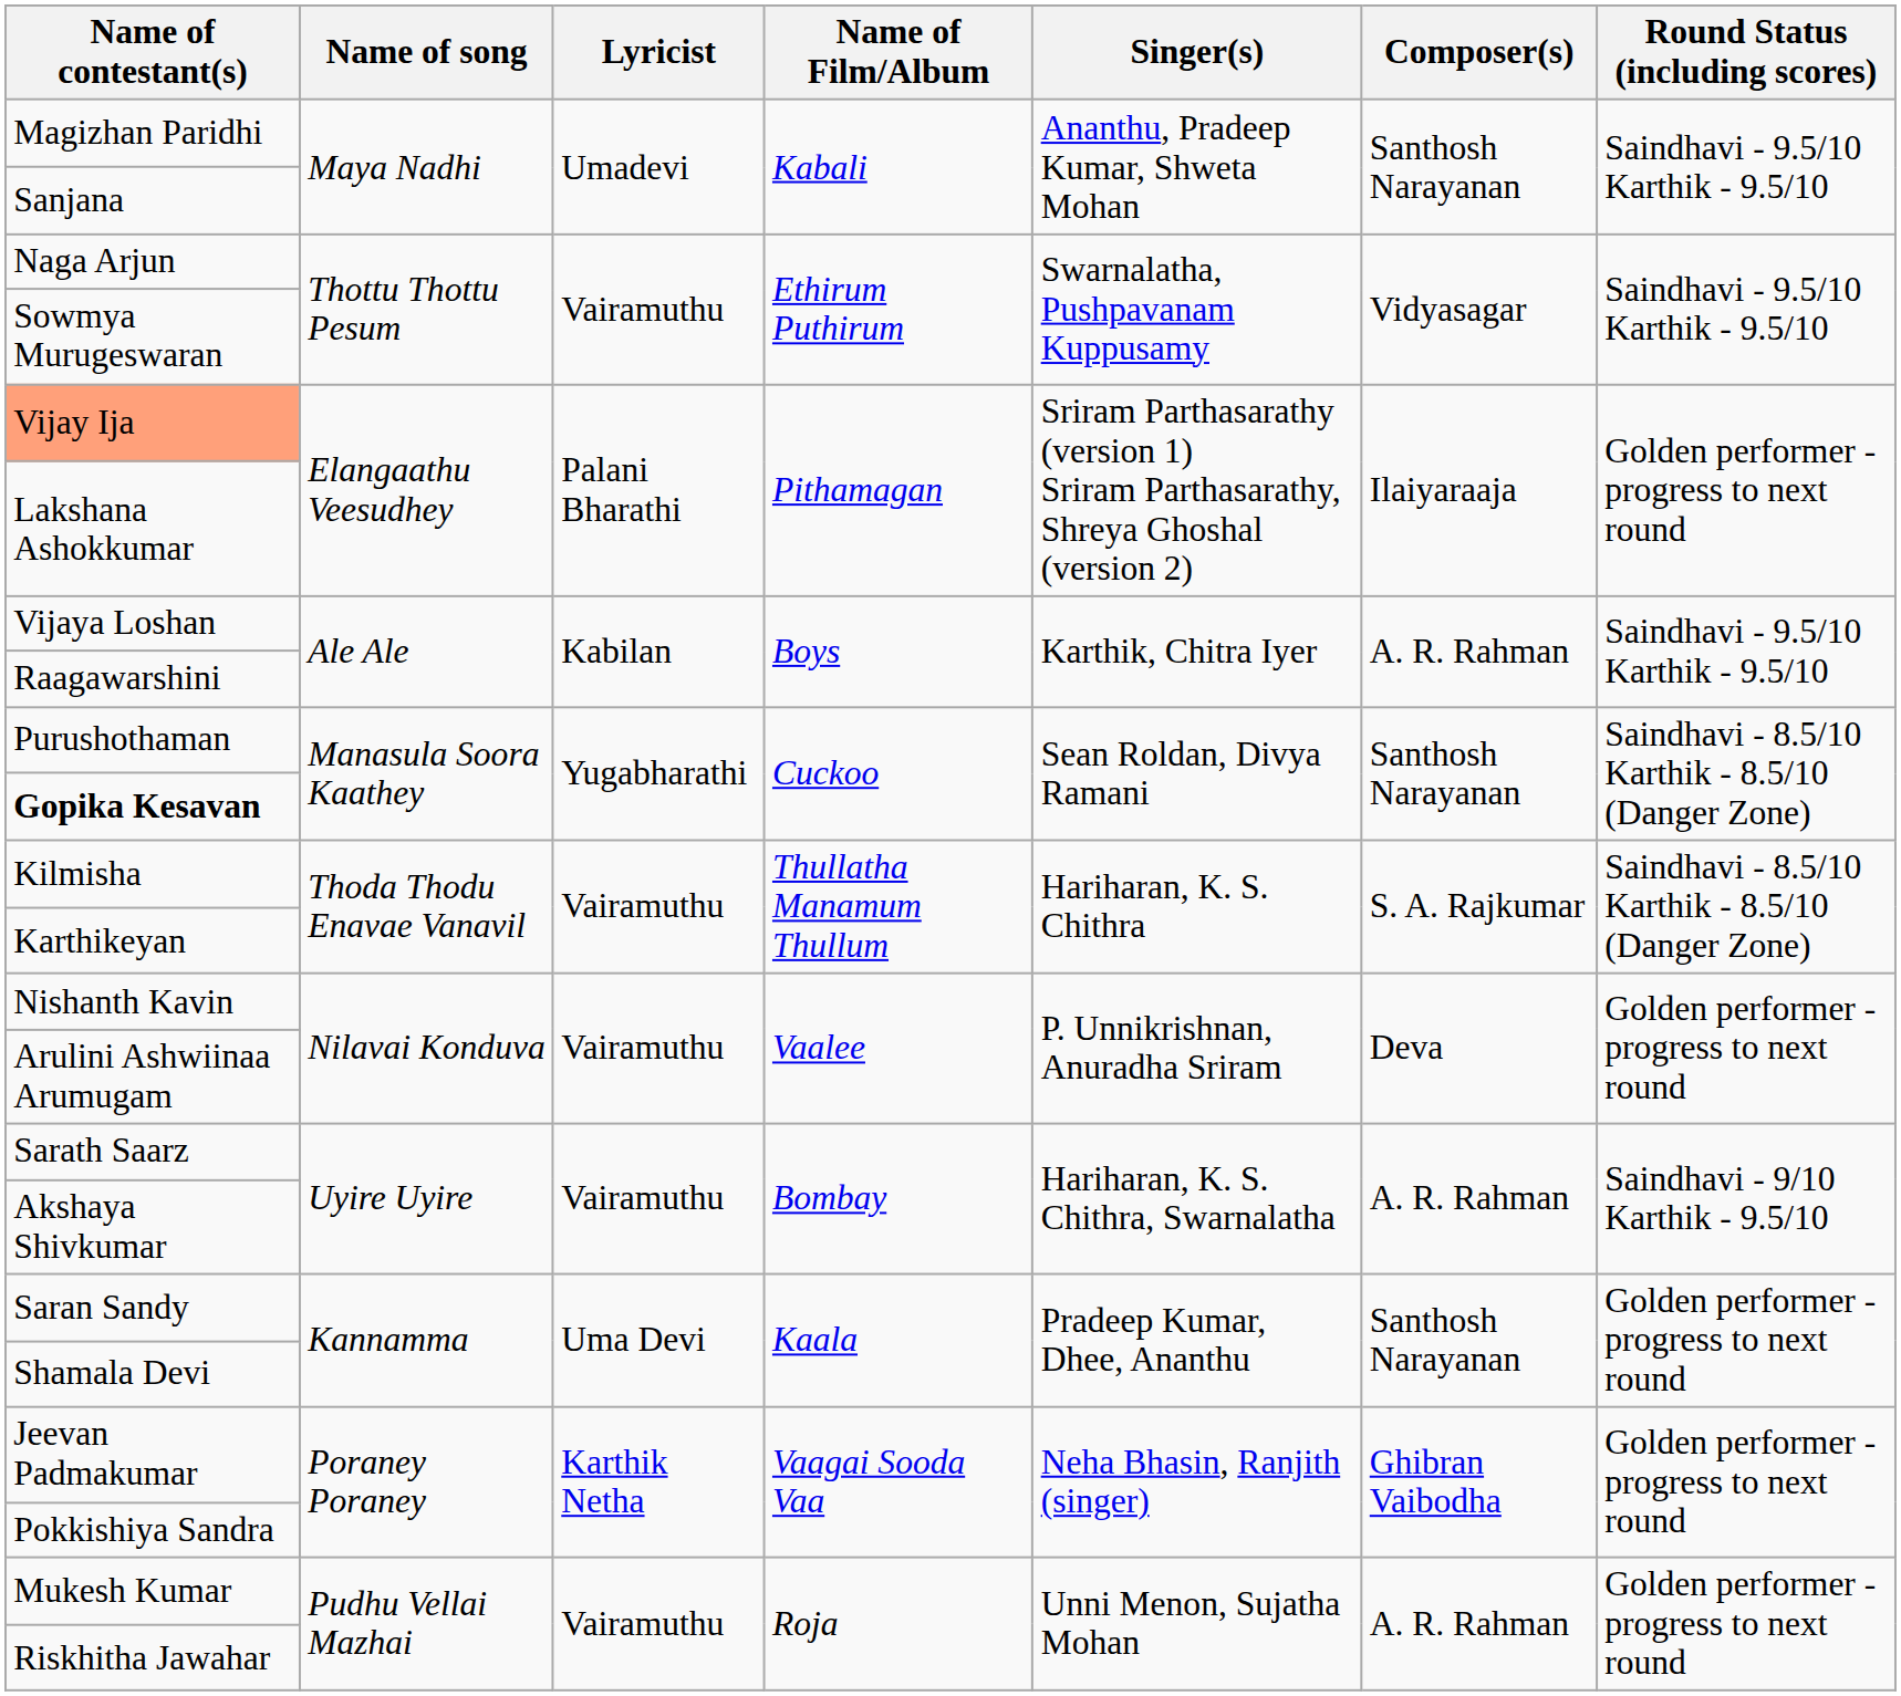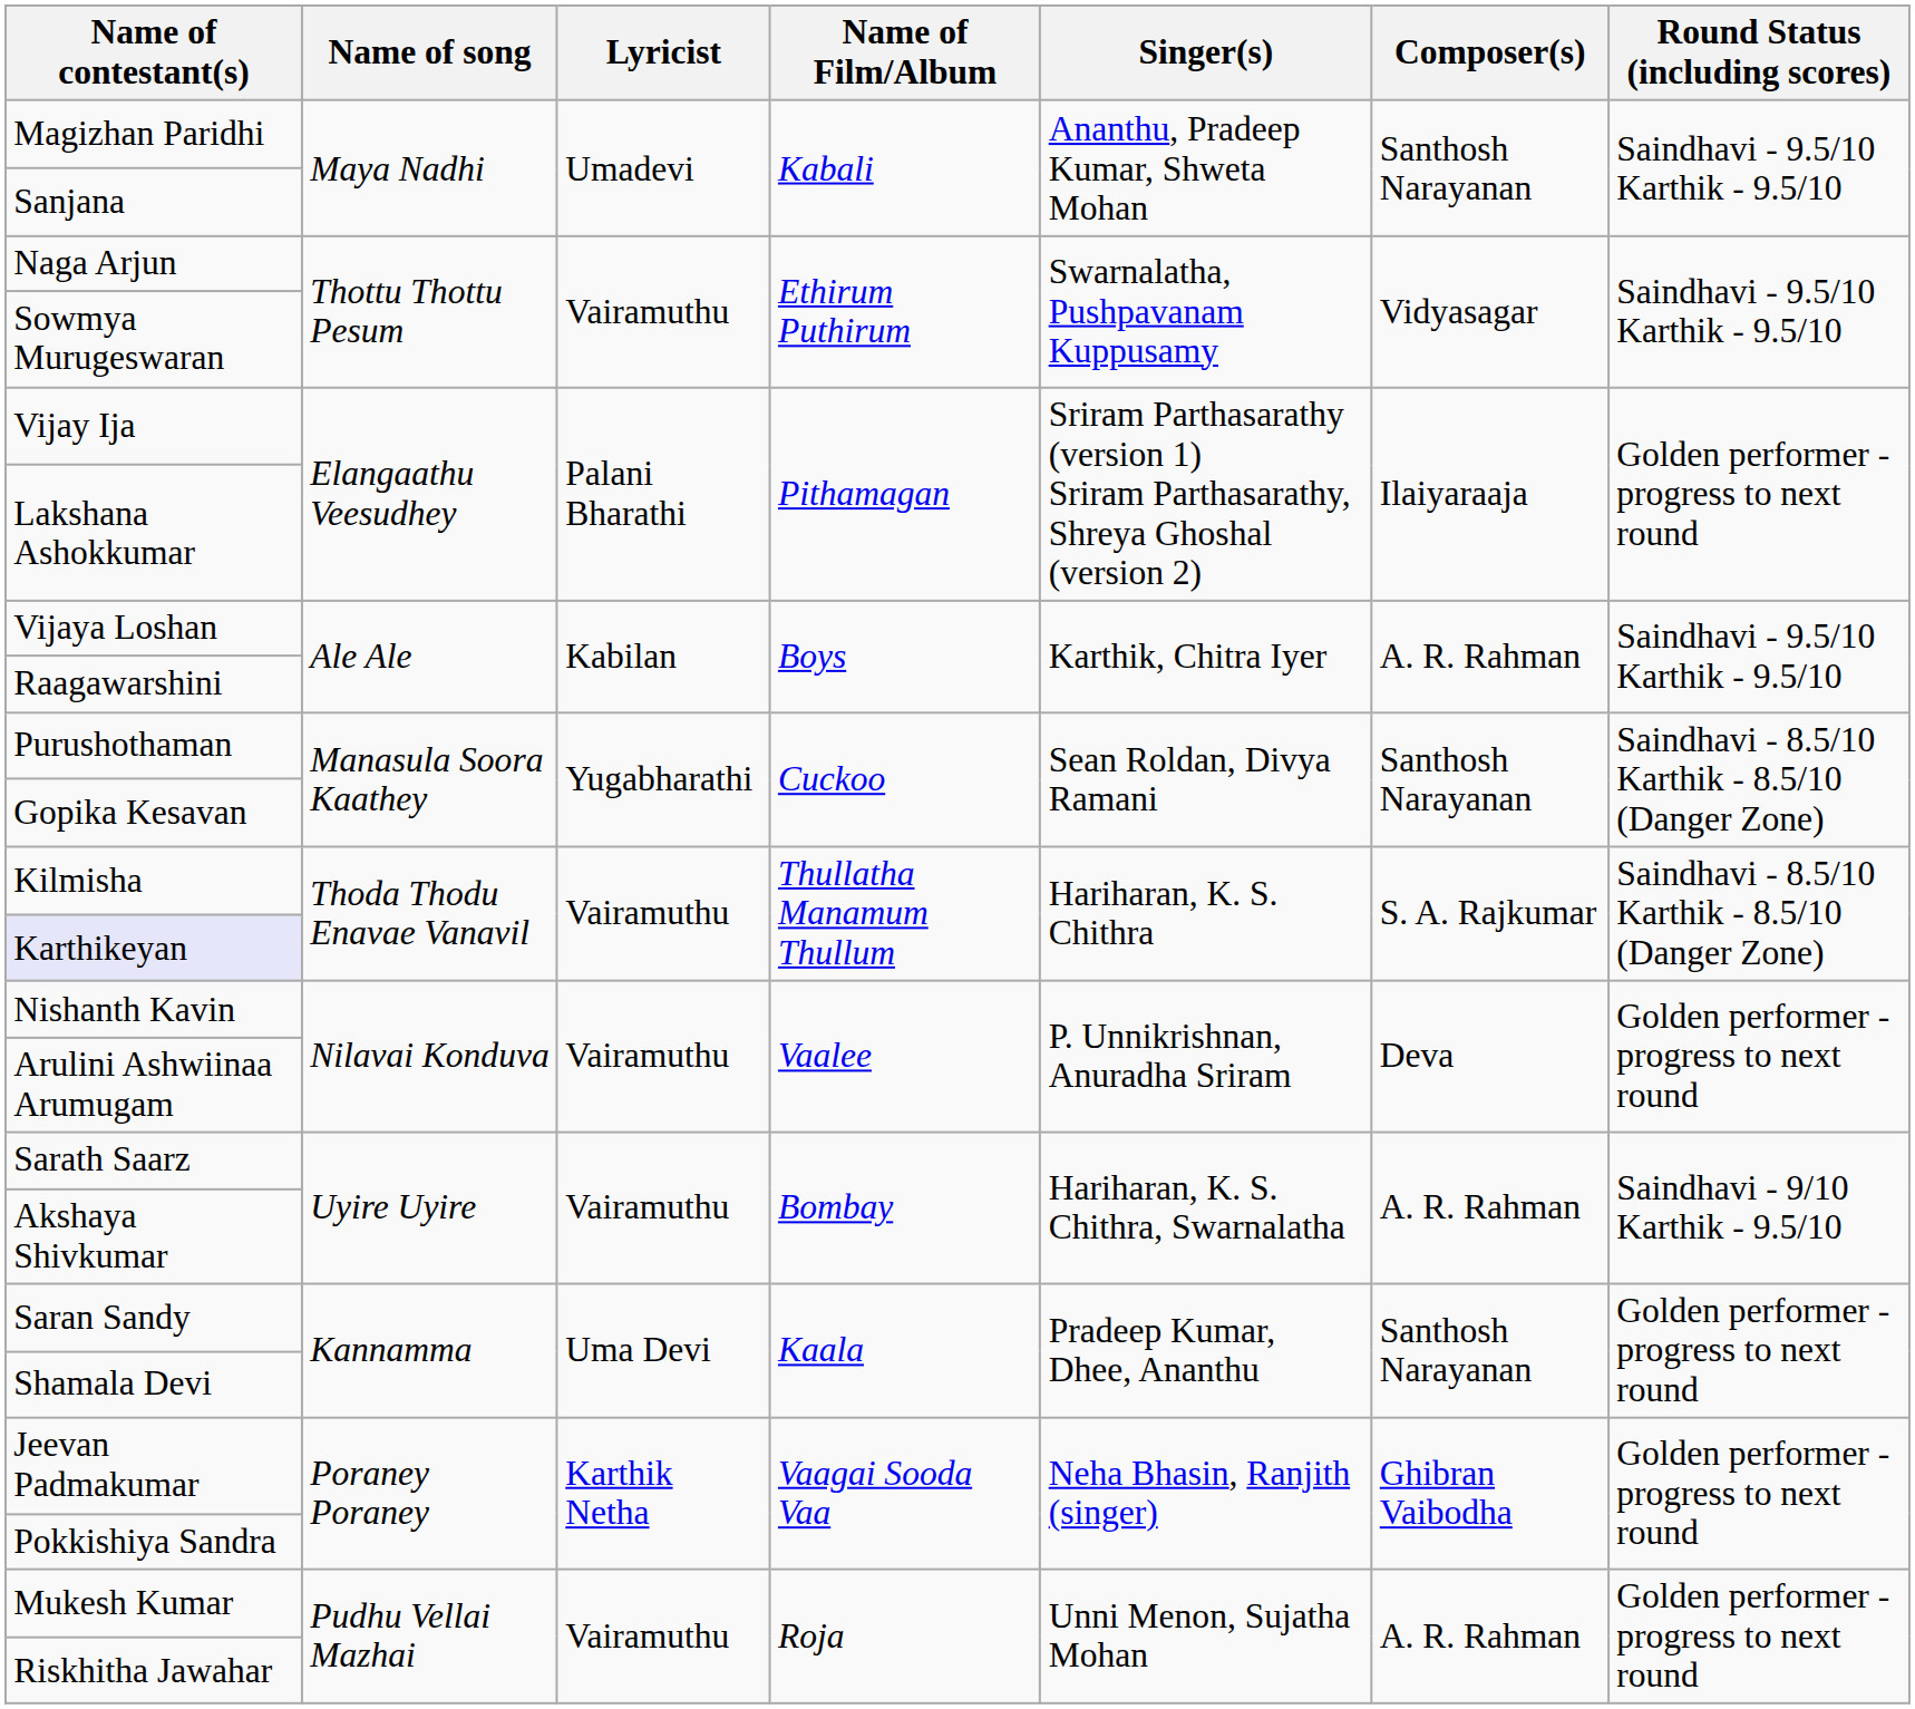Vijay Ija | Name of contestant(s): lightsalmon background -> no background
Gopika Kesavan | Name of contestant(s): bold -> normal
Karthikeyan | Name of contestant(s): no background -> lavender background
